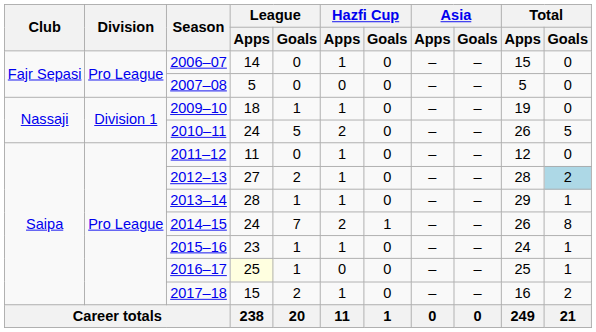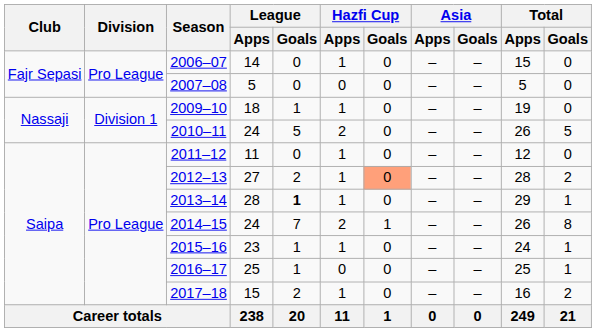2012–13 | Hazfi Cup / Goals: no background -> lightsalmon background
2012–13 | Total / Goals: lightblue background -> no background
2013–14 | League / Goals: normal -> bold
2016–17 | League / Apps: lightyellow background -> no background
